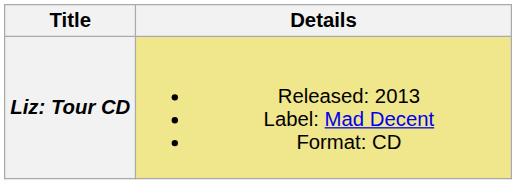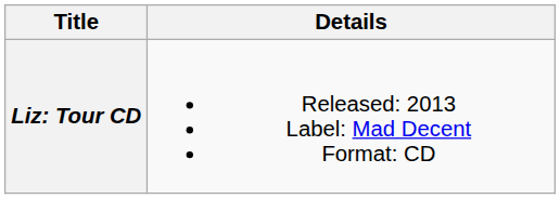Liz: Tour CD | Details: khaki background -> no background
